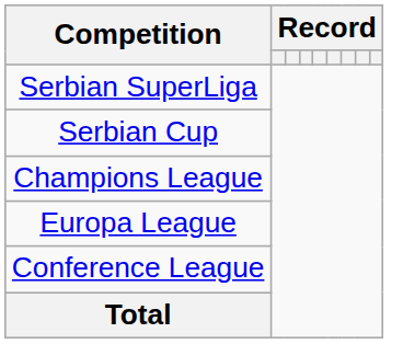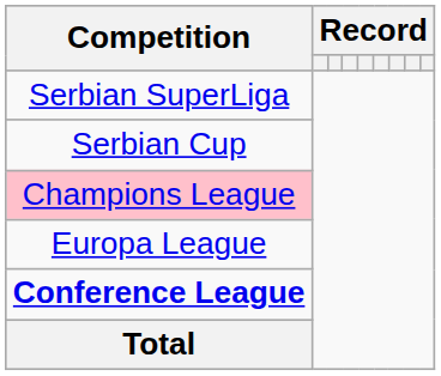Champions League | Competition: no background -> pink background
Conference League | Competition: normal -> bold
